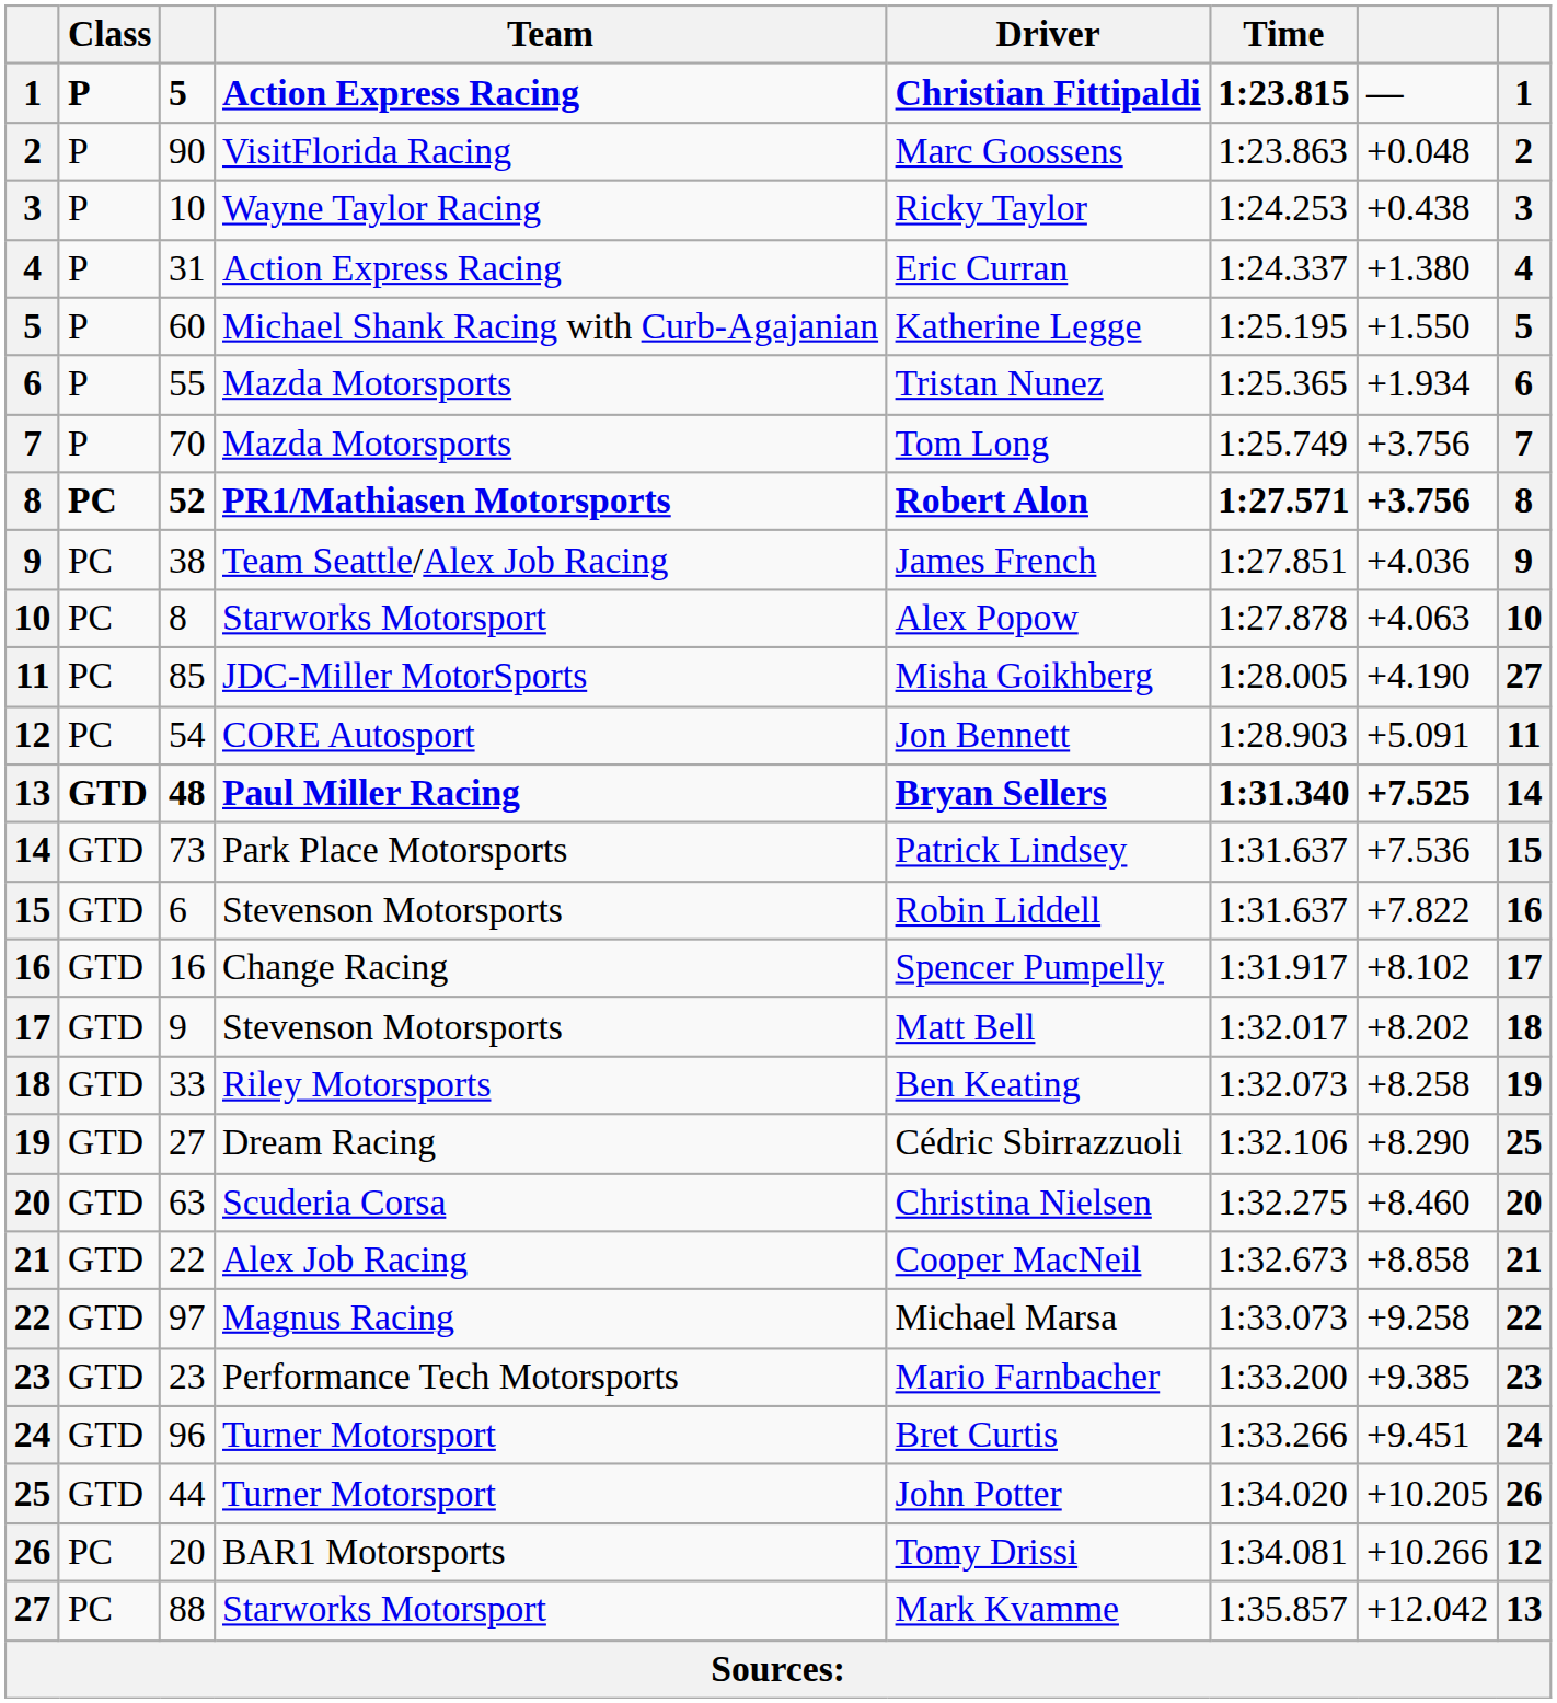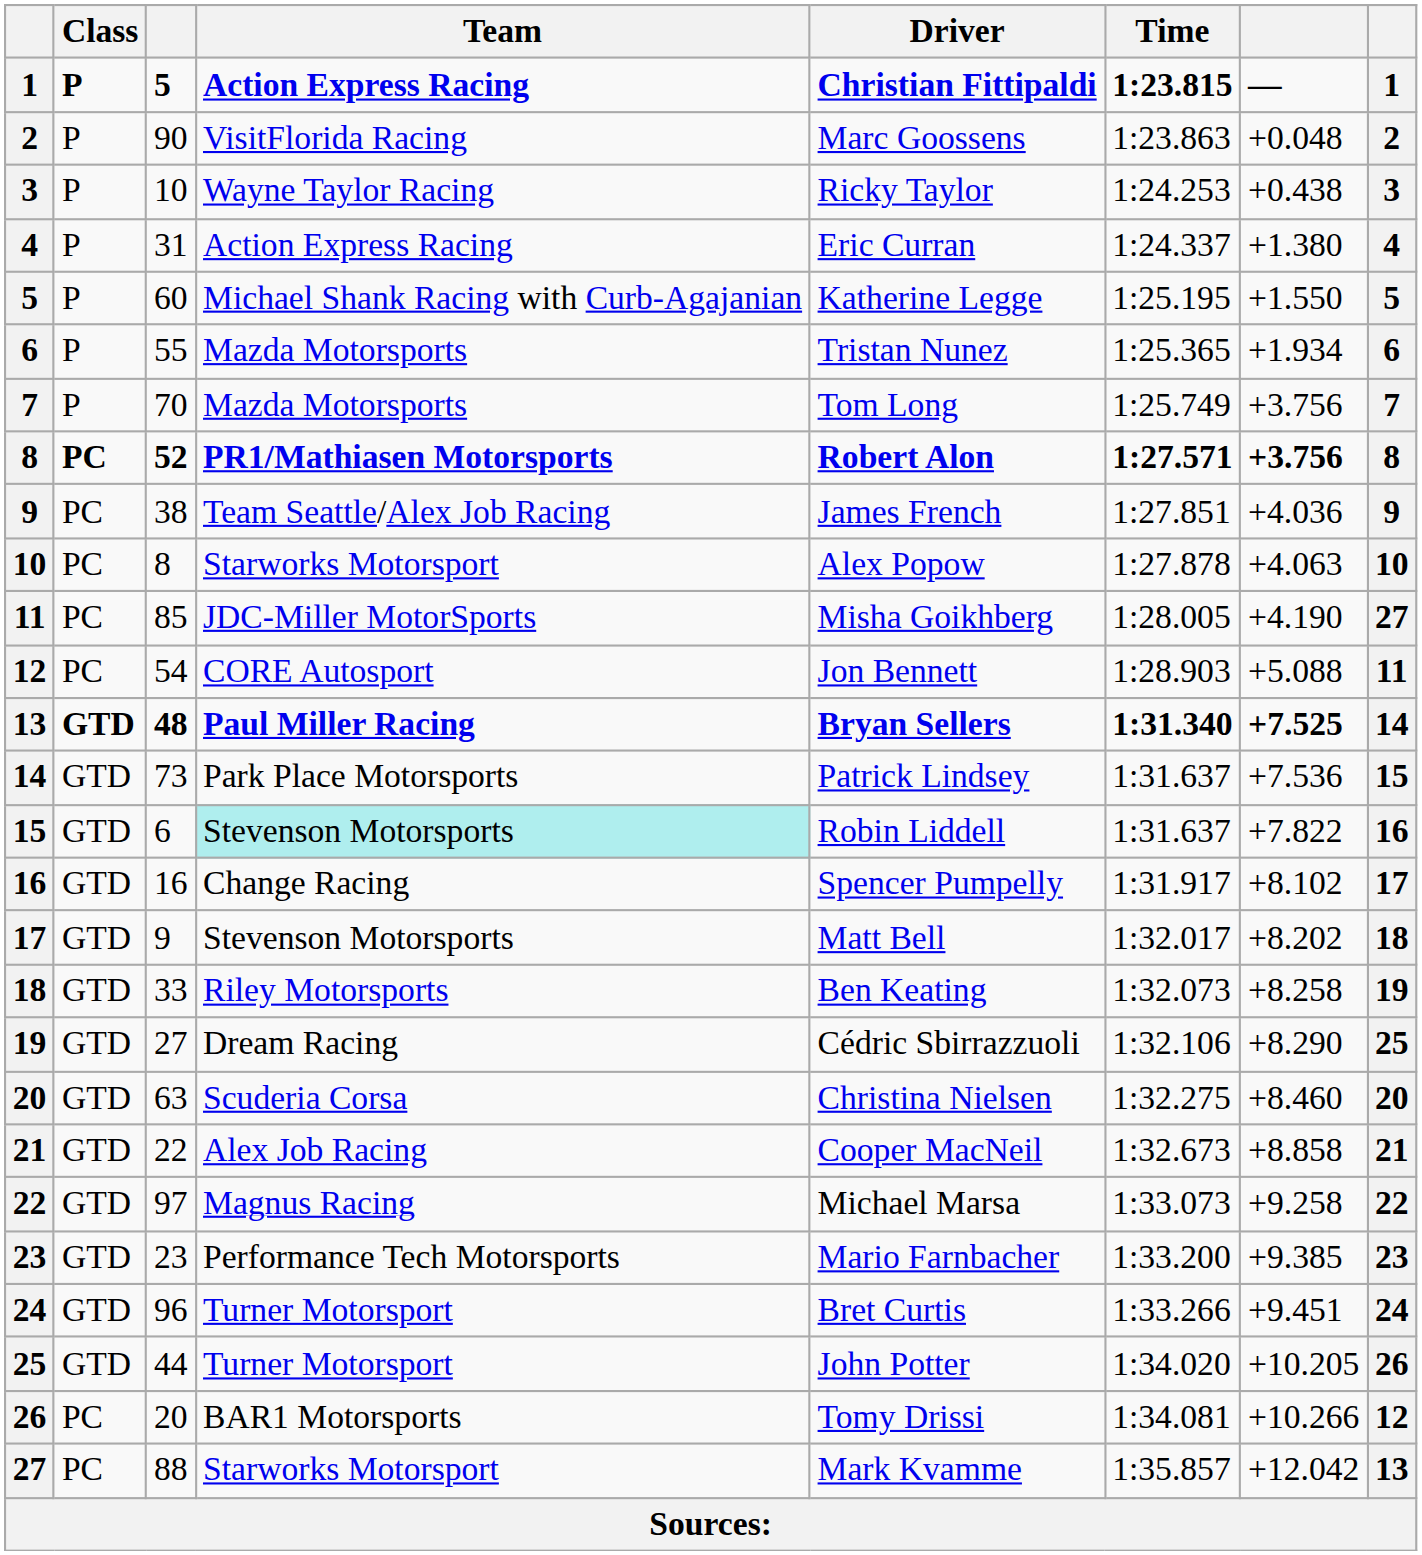row 13 | column 7: +5.091 -> +5.088
row 16 | Team: no background -> paleturquoise background
